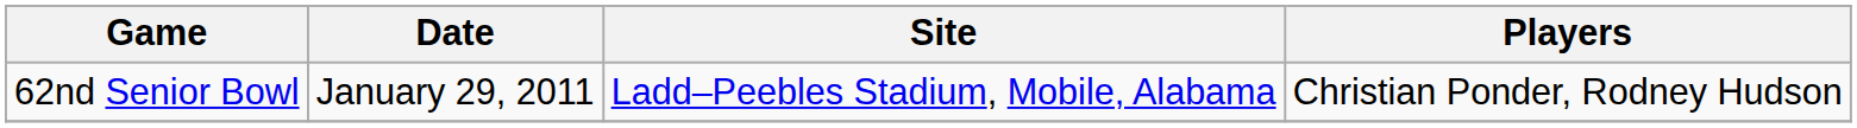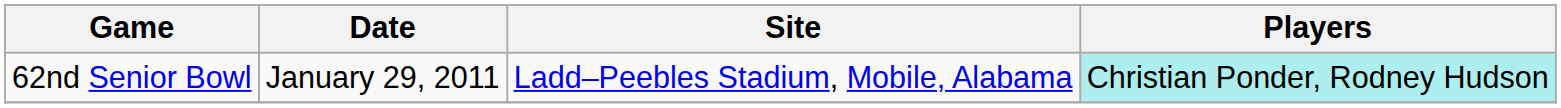62nd Senior Bowl | Players: no background -> paleturquoise background
